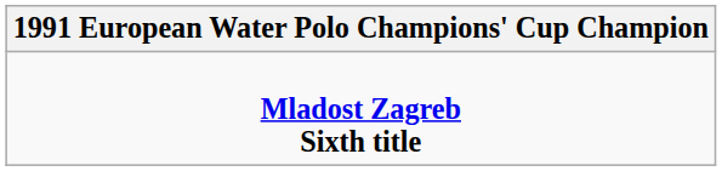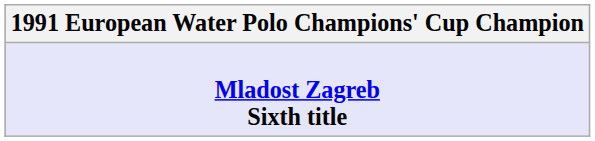row 2 | column 1: no background -> lavender background
